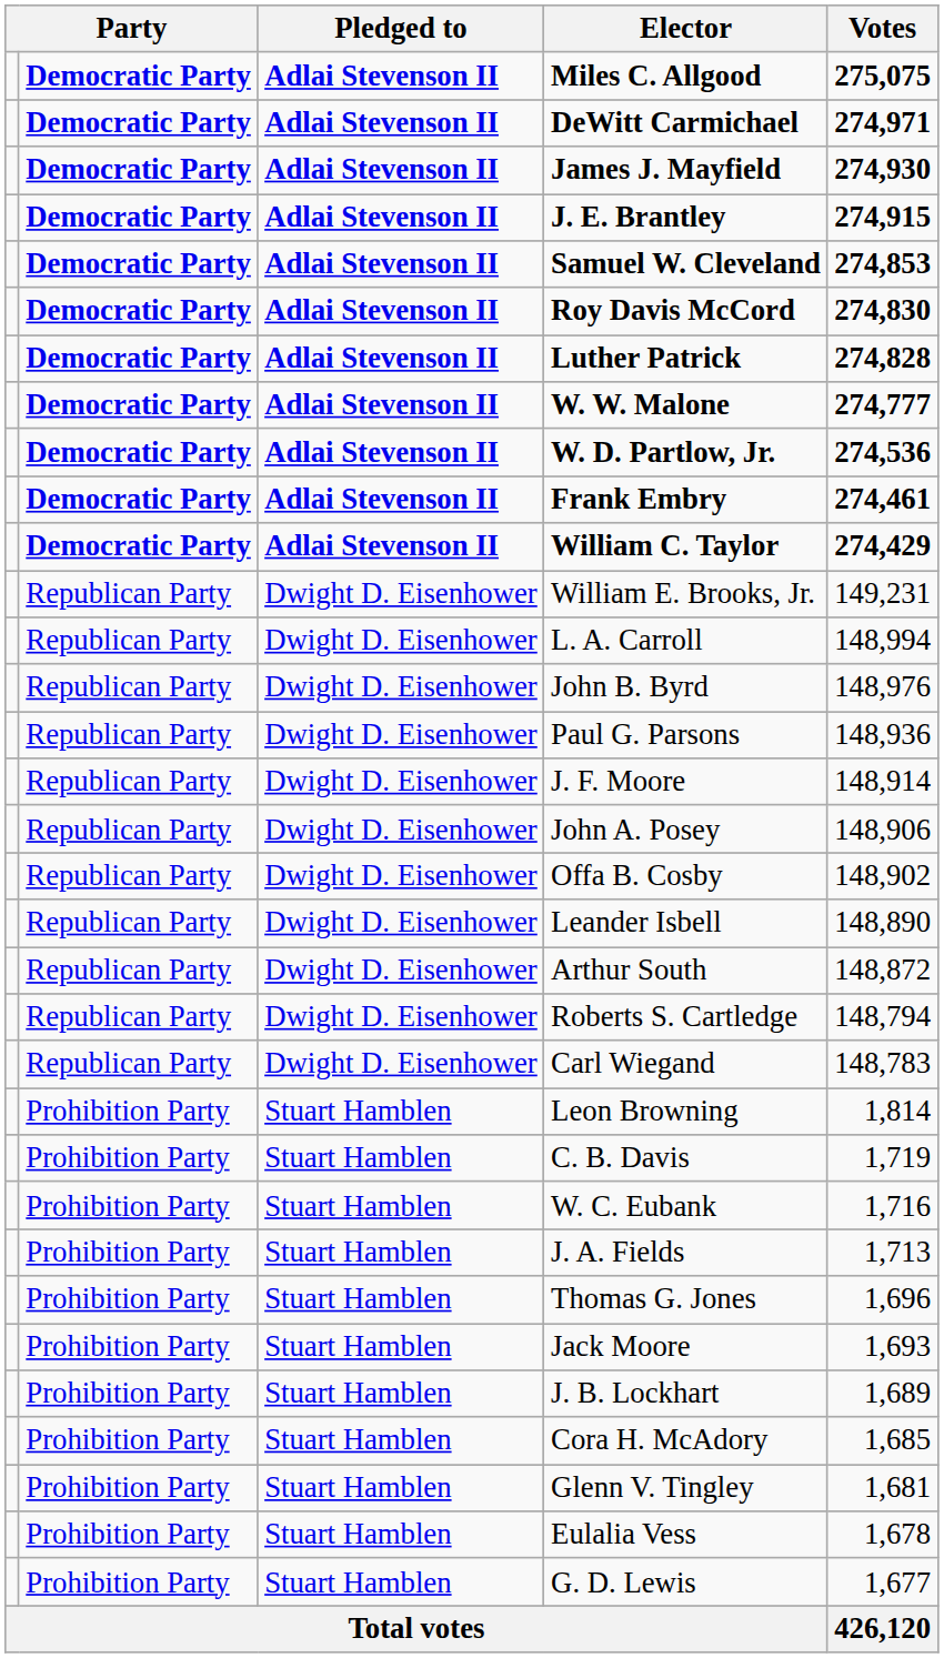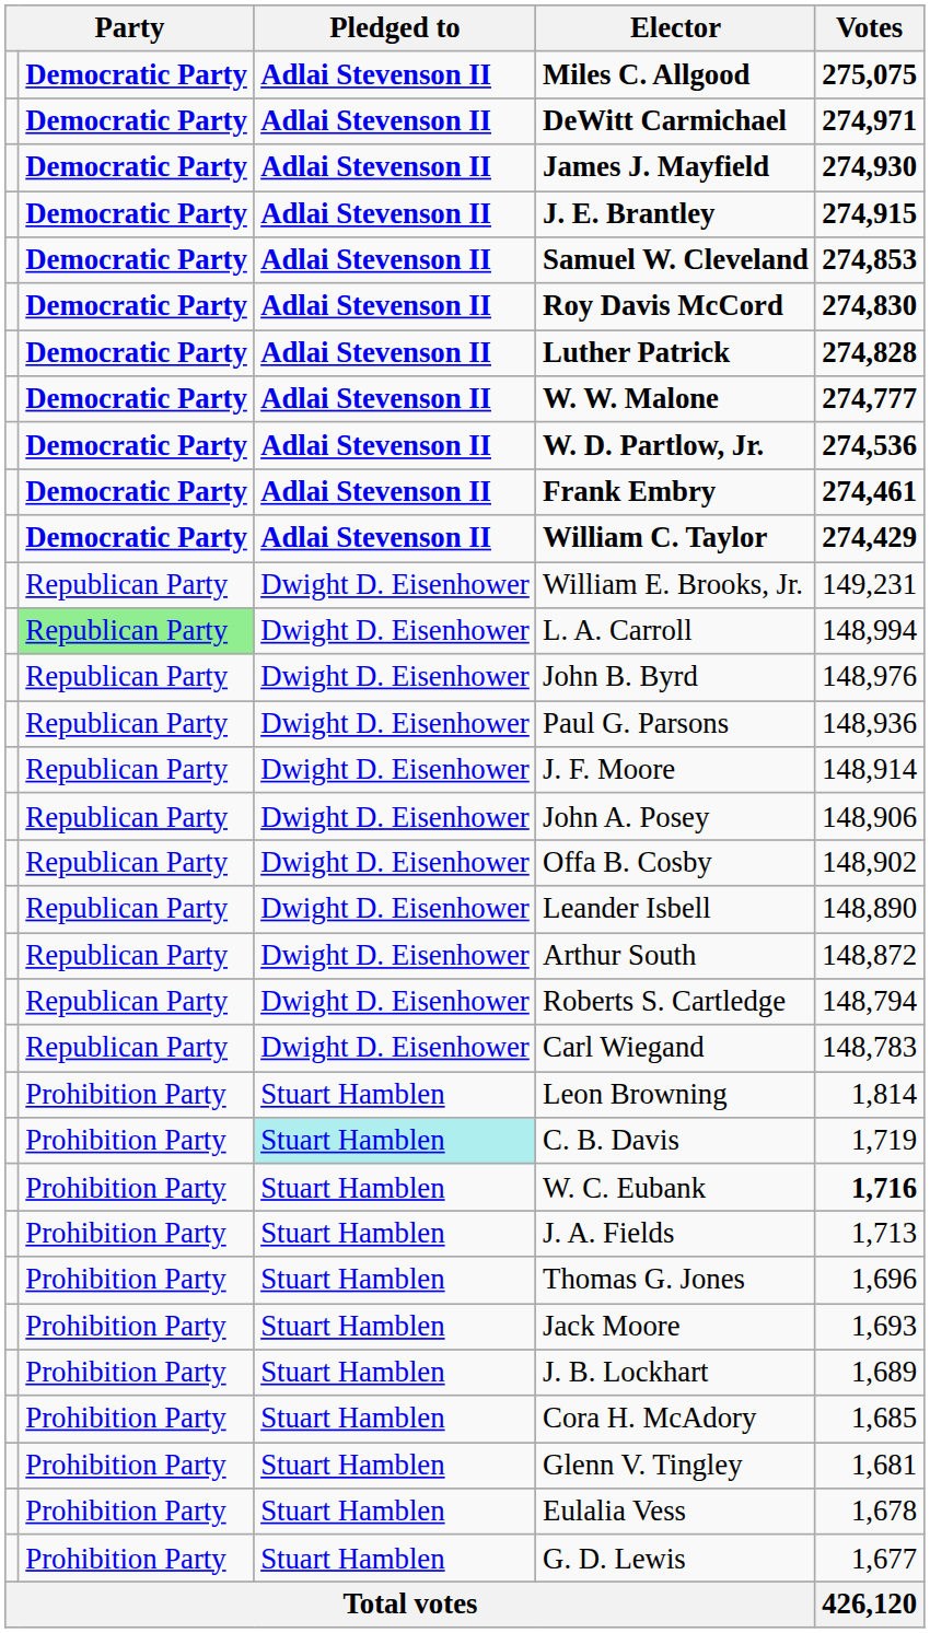L. A. Carroll | column 2: no background -> lightgreen background
C. B. Davis | Pledged to: no background -> paleturquoise background
W. C. Eubank | Votes: normal -> bold
